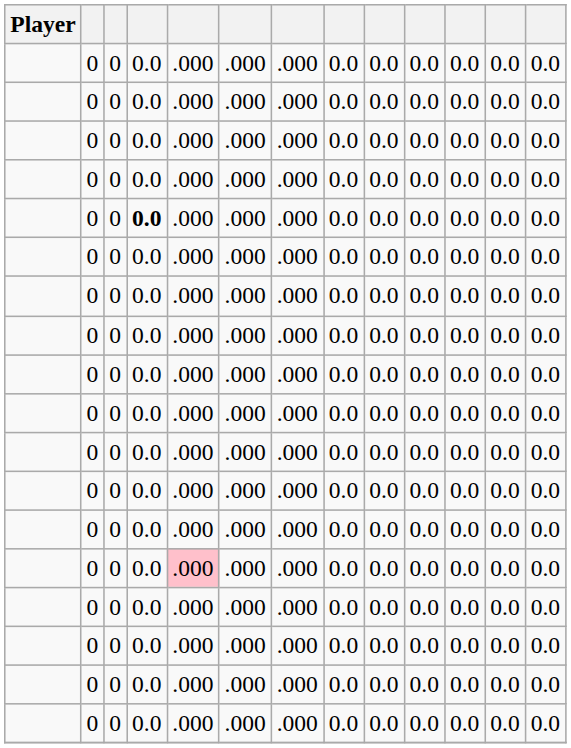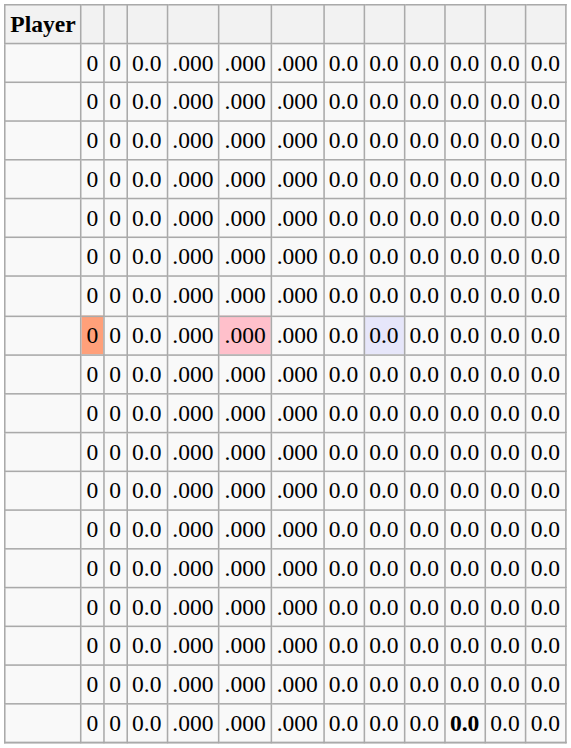row 6 | column 4: bold -> normal
row 9 | column 2: no background -> lightsalmon background
row 9 | column 6: no background -> pink background
row 9 | column 9: no background -> lavender background
row 15 | column 5: pink background -> no background
row 19 | column 11: normal -> bold
